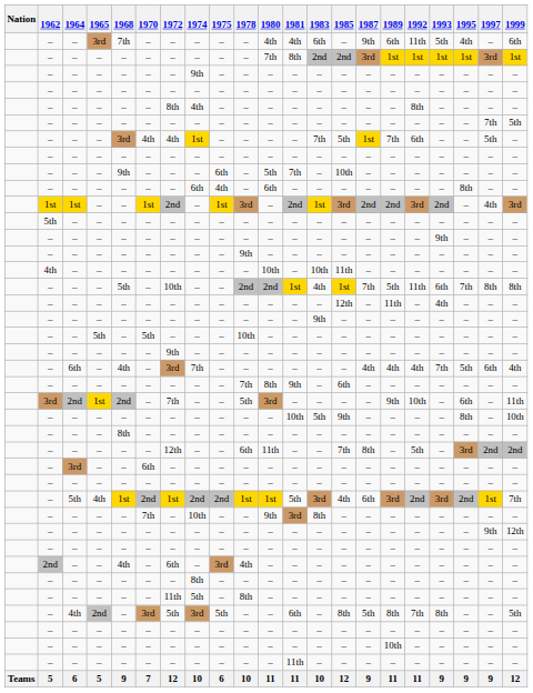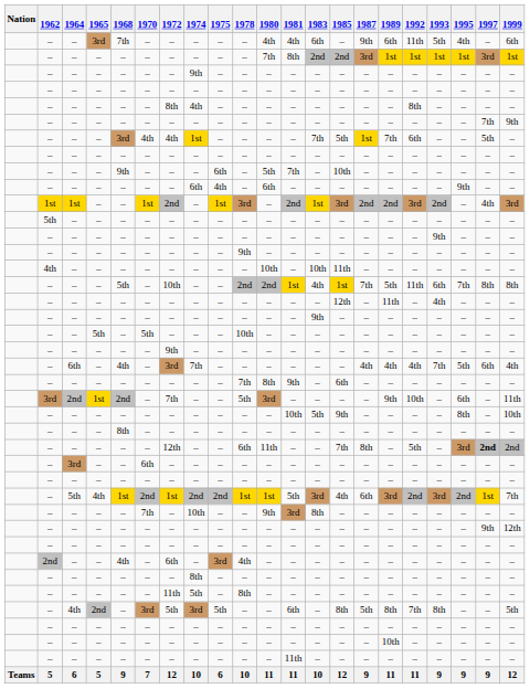row 7 | 1999: 5th -> 9th
row 11 | 1995: 8th -> 9th
row 27 | 1997: normal -> bold
